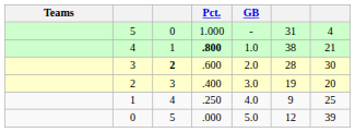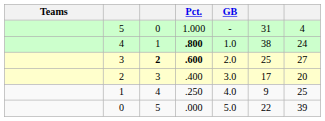row 3 | column 7: 21 -> 24
row 4 | Pct.: normal -> bold
row 4 | column 6: 28 -> 25
row 4 | column 7: 30 -> 27
row 5 | column 6: 19 -> 17
row 7 | column 6: 12 -> 22
